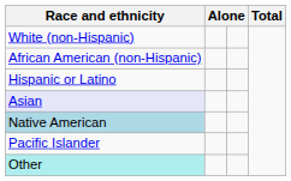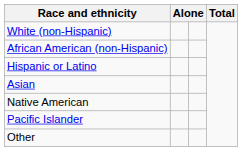Asian | Race and ethnicity: lavender background -> no background
Native American | Race and ethnicity: lightblue background -> no background
Other | Race and ethnicity: paleturquoise background -> no background
